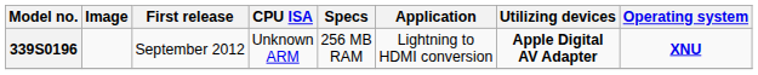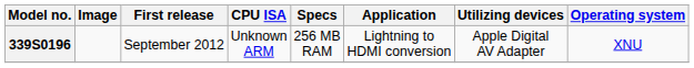339S0196 | Utilizing devices: bold -> normal
339S0196 | Operating system: bold -> normal
